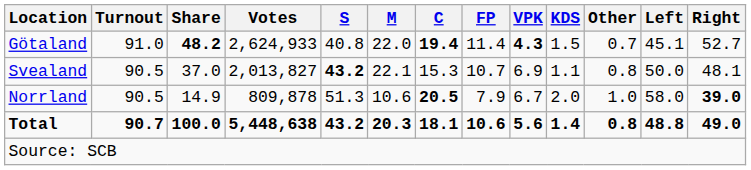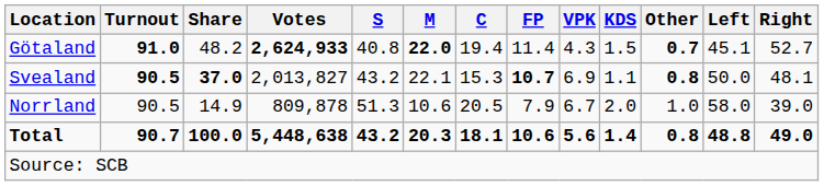Götaland | Turnout: normal -> bold
Götaland | Share: bold -> normal
Götaland | Votes: normal -> bold
Götaland | M: normal -> bold
Götaland | C: bold -> normal
Götaland | VPK: bold -> normal
Götaland | Other: normal -> bold
Svealand | Turnout: normal -> bold
Svealand | Share: normal -> bold
Svealand | S: bold -> normal
Svealand | FP: normal -> bold
Svealand | Other: normal -> bold
Norrland | C: bold -> normal
Norrland | Right: bold -> normal
